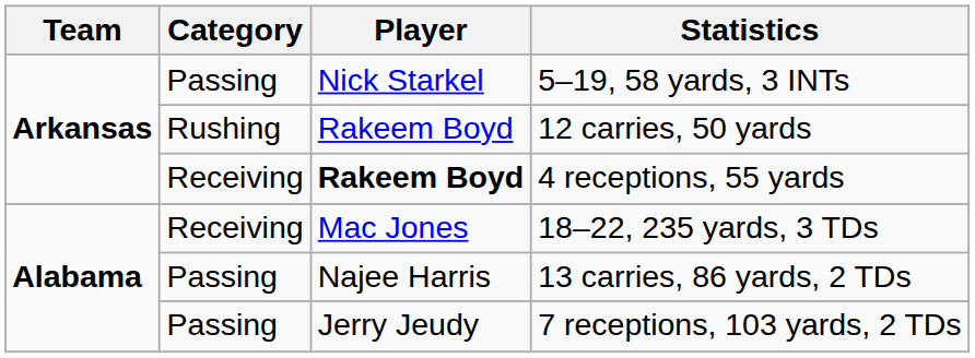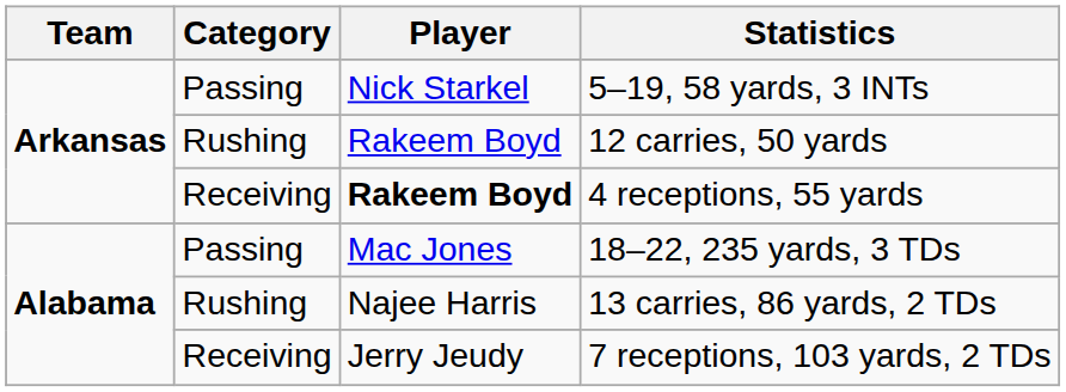18–22, 235 yards, 3 TDs | Category: Receiving -> Passing
13 carries, 86 yards, 2 TDs | Category: Passing -> Rushing
7 receptions, 103 yards, 2 TDs | Category: Passing -> Receiving
